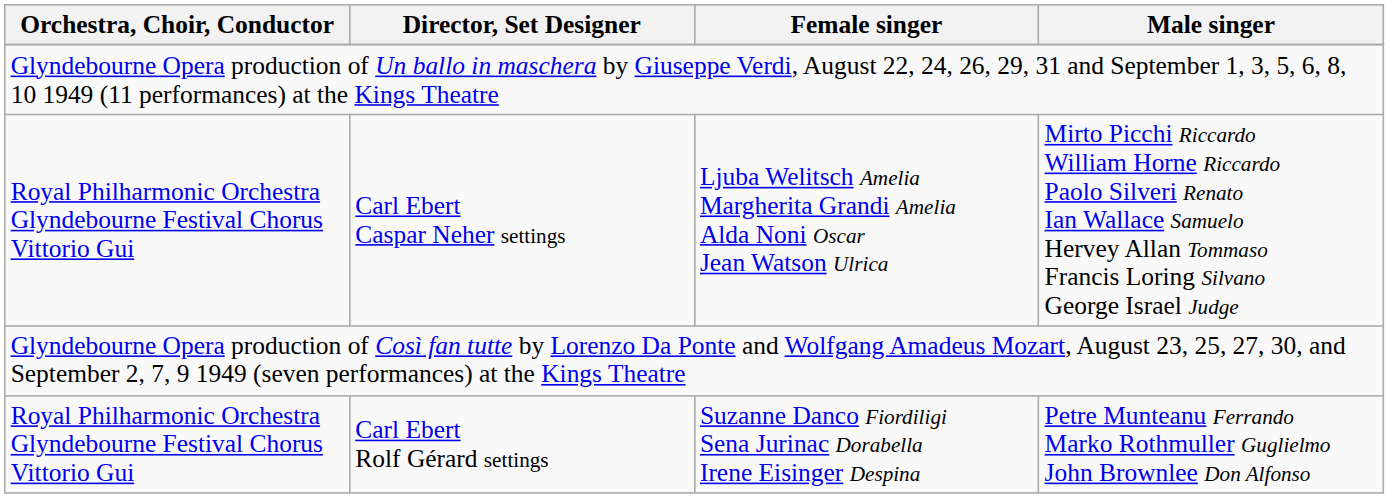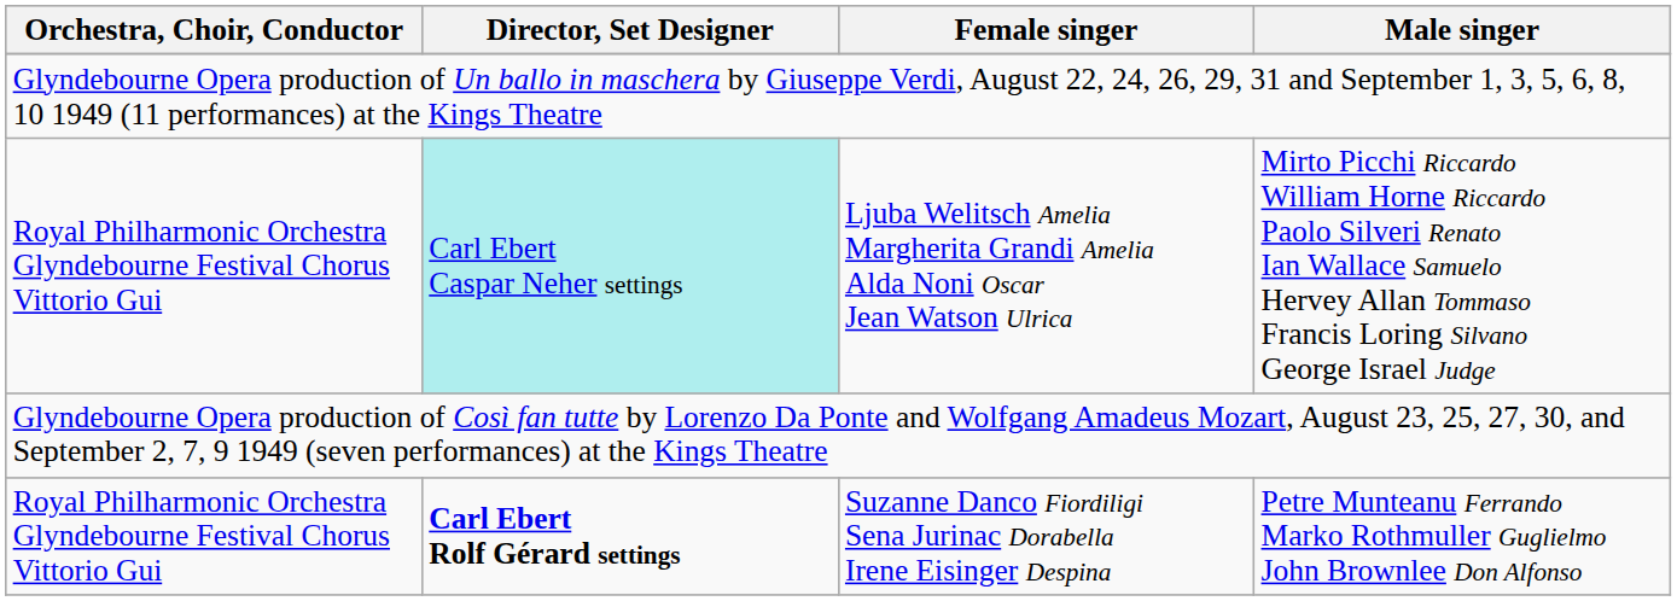Carl Ebert Caspar Neher settings | Director, Set Designer: no background -> paleturquoise background
Carl Ebert Rolf Gérard settings | Director, Set Designer: normal -> bold
